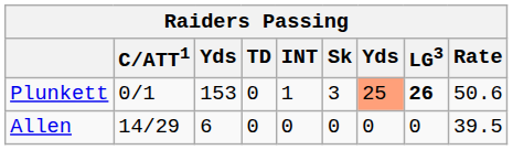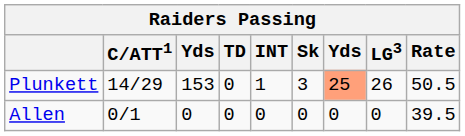Plunkett | C/ATT1: 0/1 -> 14/29
Plunkett | LG3: bold -> normal
Plunkett | Rate: 50.6 -> 50.5
Allen | C/ATT1: 14/29 -> 0/1
Allen | column 3: 6 -> 0
